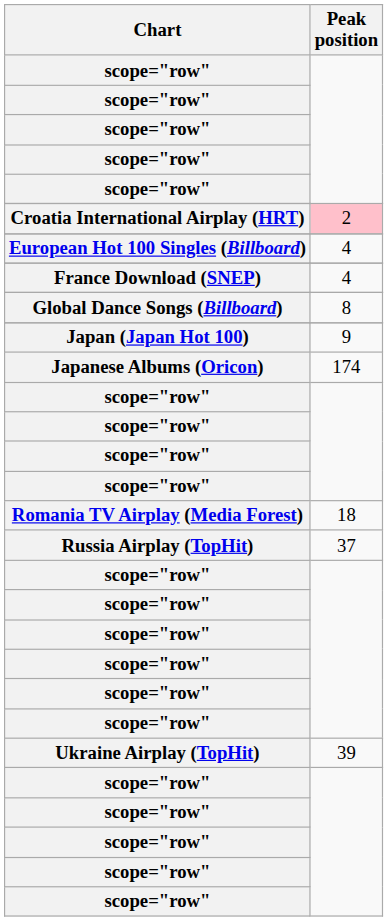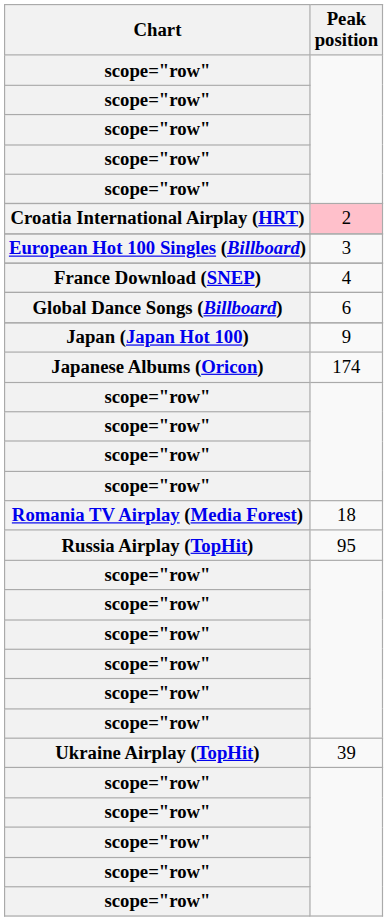European Hot 100 Singles (Billboard) | Peak position: 4 -> 3
Global Dance Songs (Billboard) | Peak position: 8 -> 6
Russia Airplay (TopHit) | Peak position: 37 -> 95
